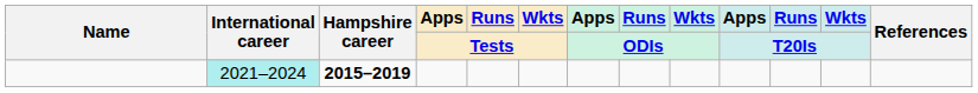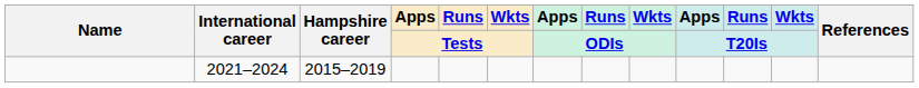row 3 | International career: paleturquoise background -> no background
row 3 | Hampshire career: bold -> normal
